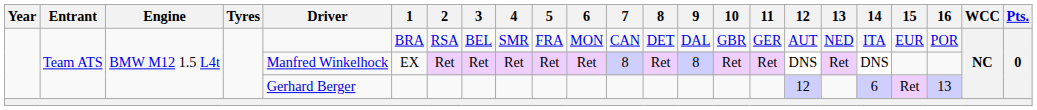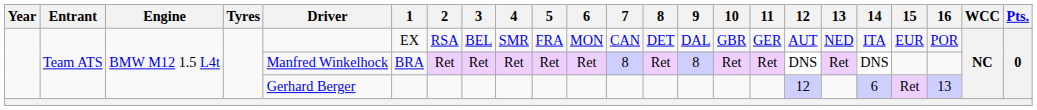row 2 | 1: BRA -> EX
row 3 | 1: EX -> BRA
